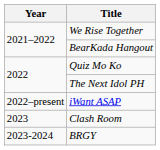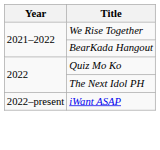- row: 2023 | Clash Room
- row: 2023-2024 | BRGY
